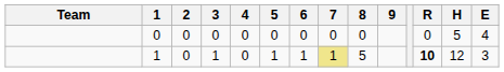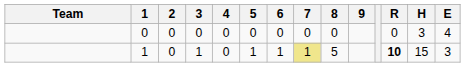row 2 | H: 5 -> 3
row 3 | H: 12 -> 15
